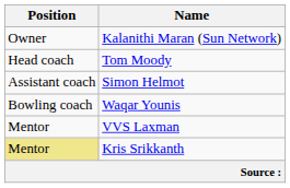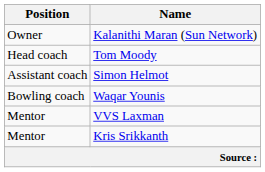Kris Srikkanth | Position: khaki background -> no background
